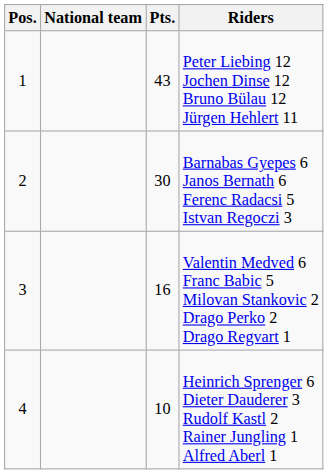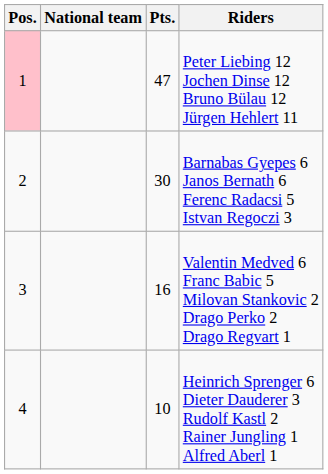row 2 | Pos.: no background -> pink background
row 2 | Pts.: 43 -> 47
